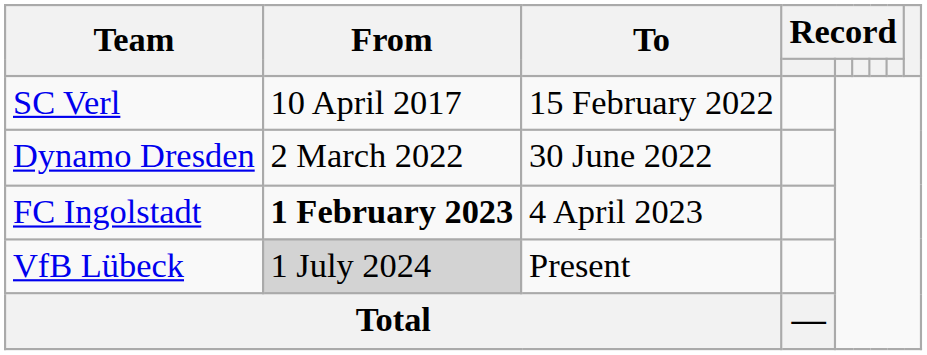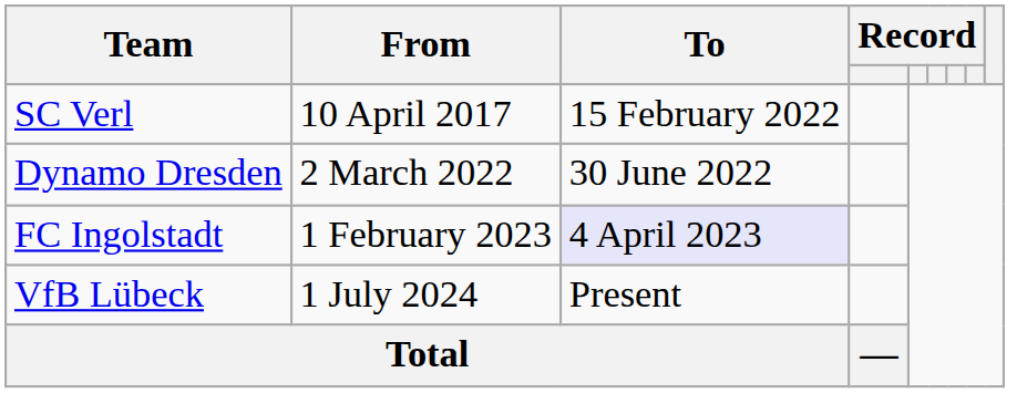FC Ingolstadt | From: bold -> normal
FC Ingolstadt | To: no background -> lavender background
VfB Lübeck | From: lightgrey background -> no background
